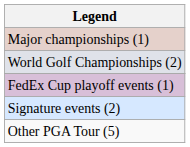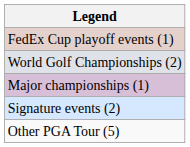row 2 | column 1: Major championships (1) -> FedEx Cup playoff events (1)
row 4 | column 1: FedEx Cup playoff events (1) -> Major championships (1)
